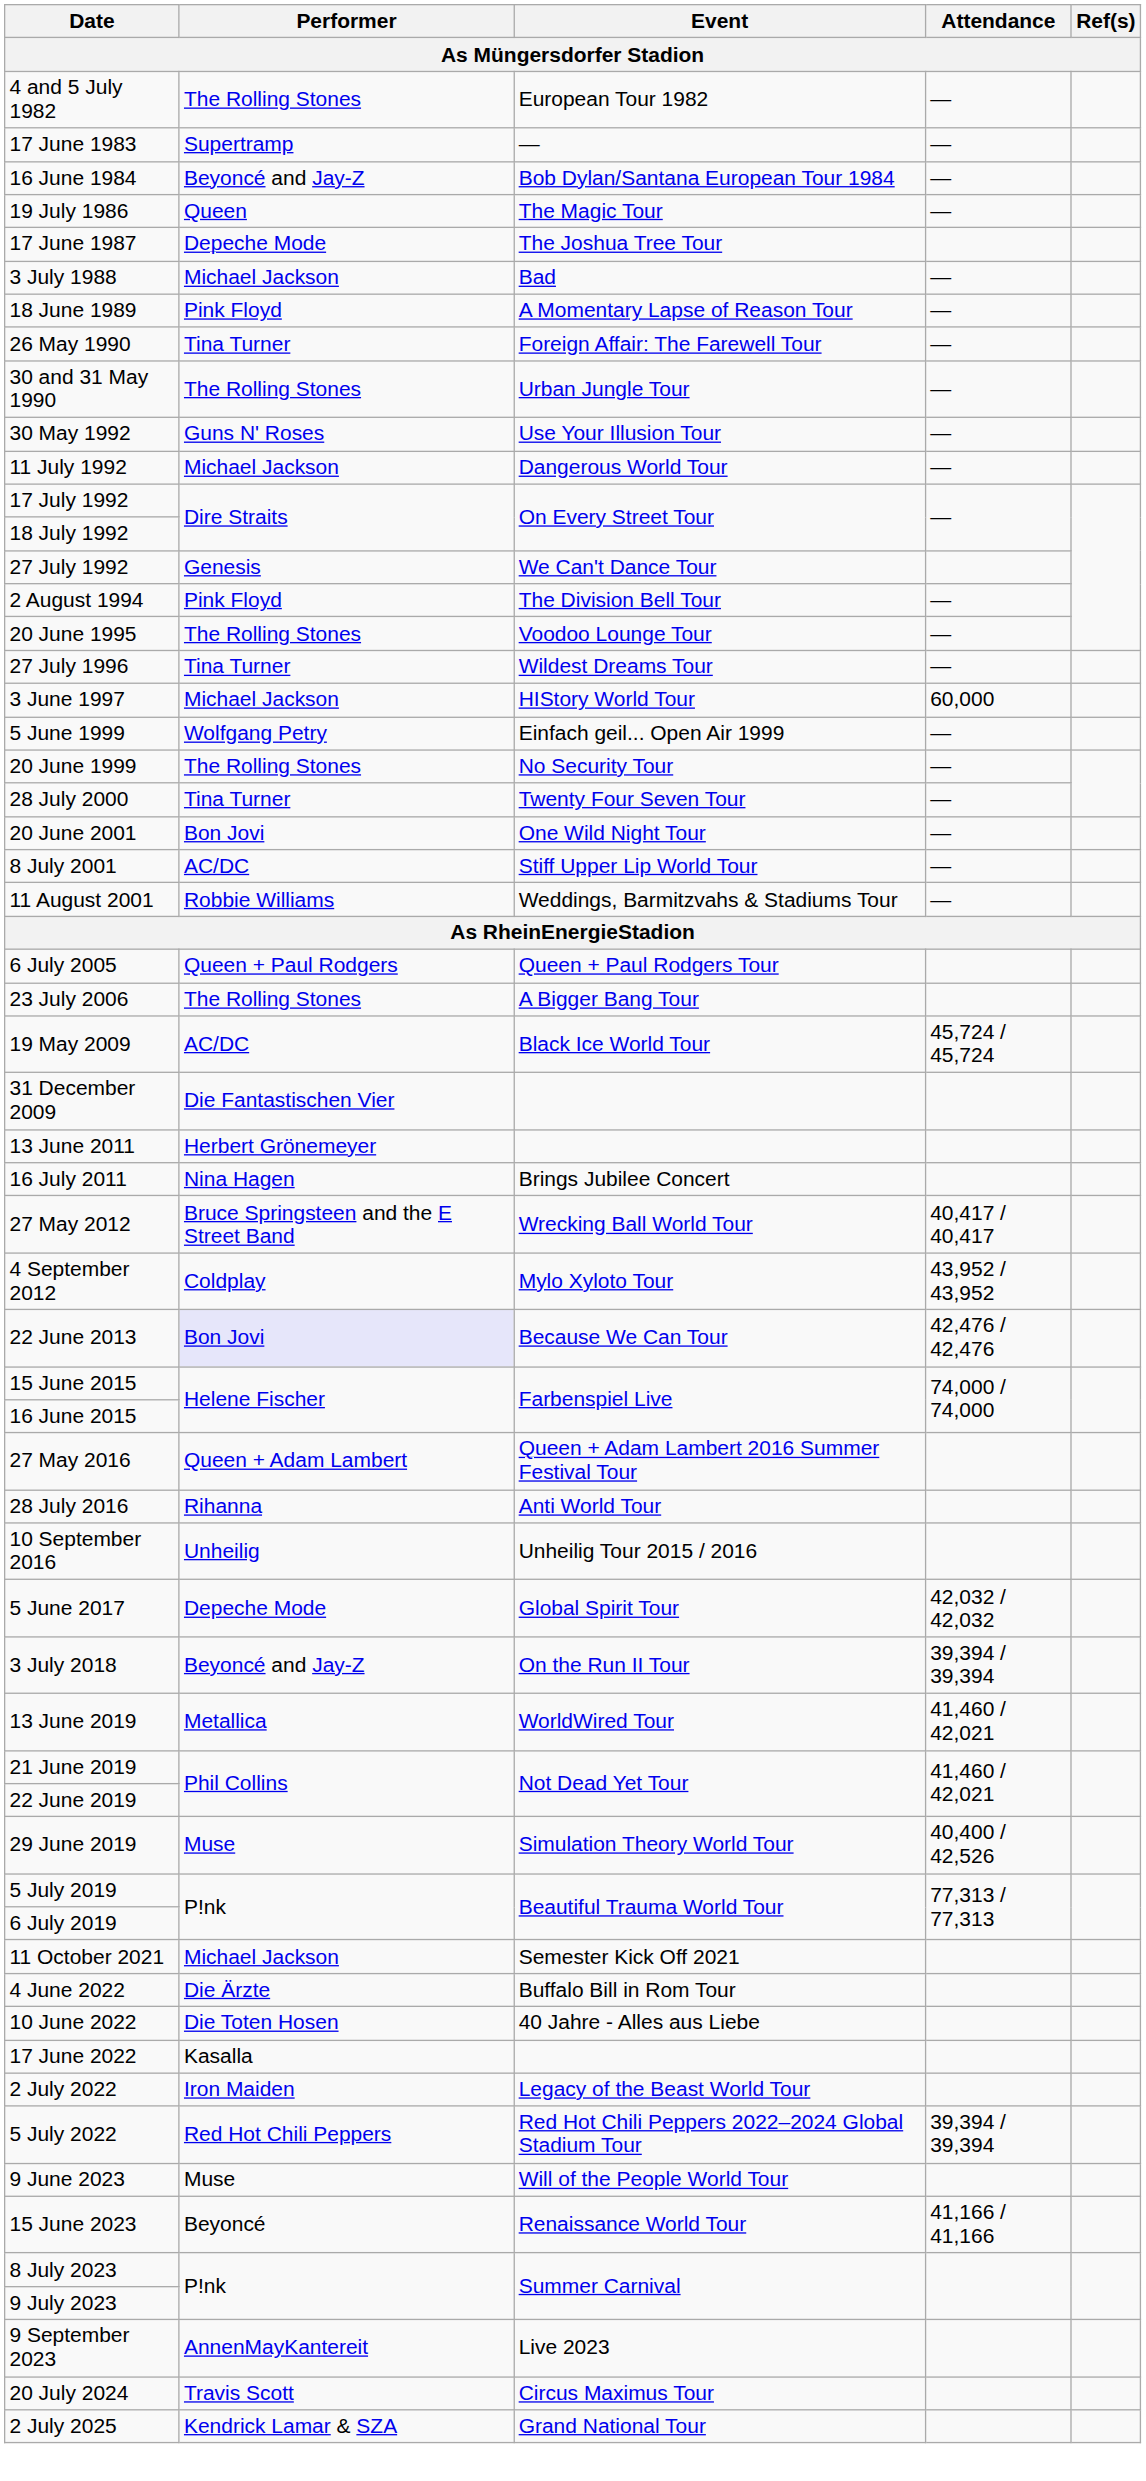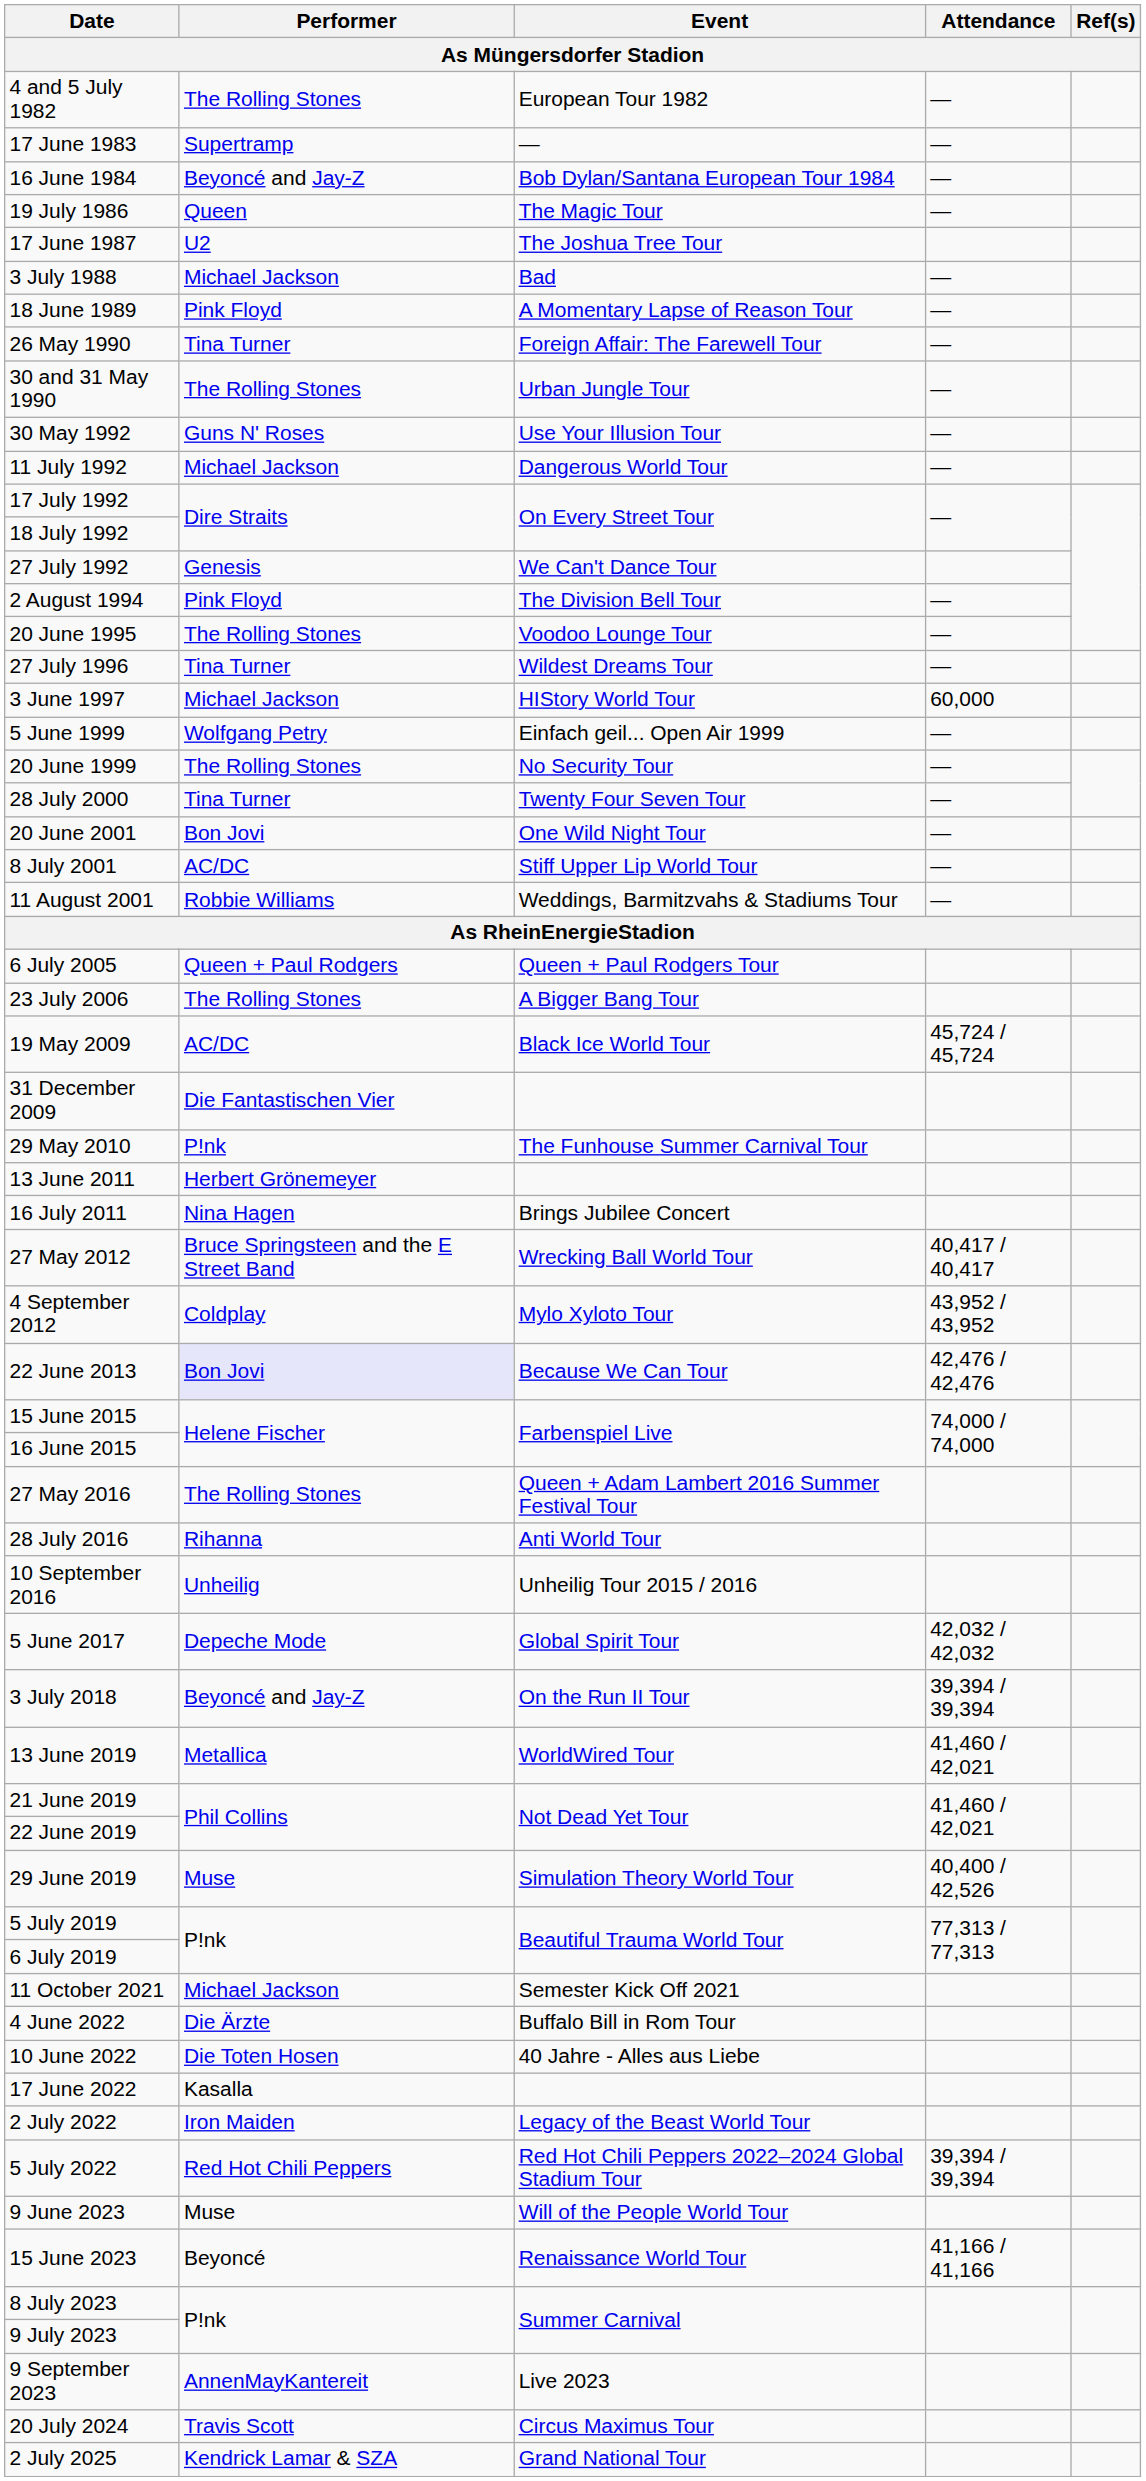17 June 1987 | Performer: Depeche Mode -> U2
+ row: 29 May 2010 | P!nk | The Funhouse Summer Carnival Tour
27 May 2016 | Performer: Queen + Adam Lambert -> The Rolling Stones
